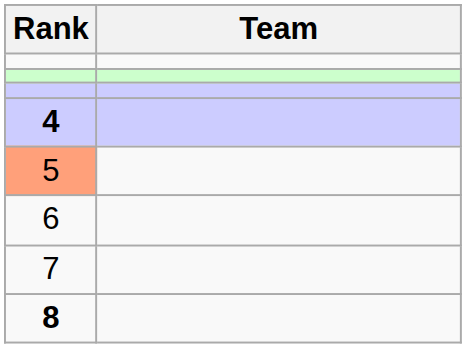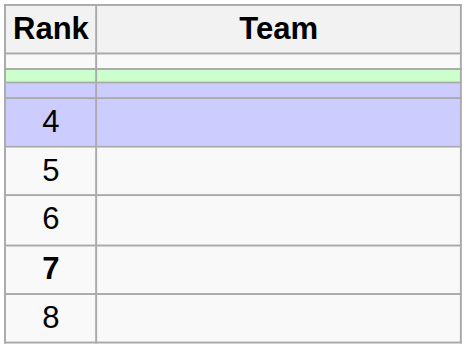row 5 | Rank: bold -> normal
row 6 | Rank: lightsalmon background -> no background
row 8 | Rank: normal -> bold
row 9 | Rank: bold -> normal
